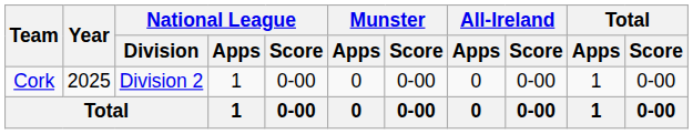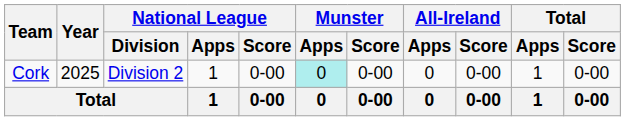Cork | Munster / Apps: no background -> paleturquoise background
